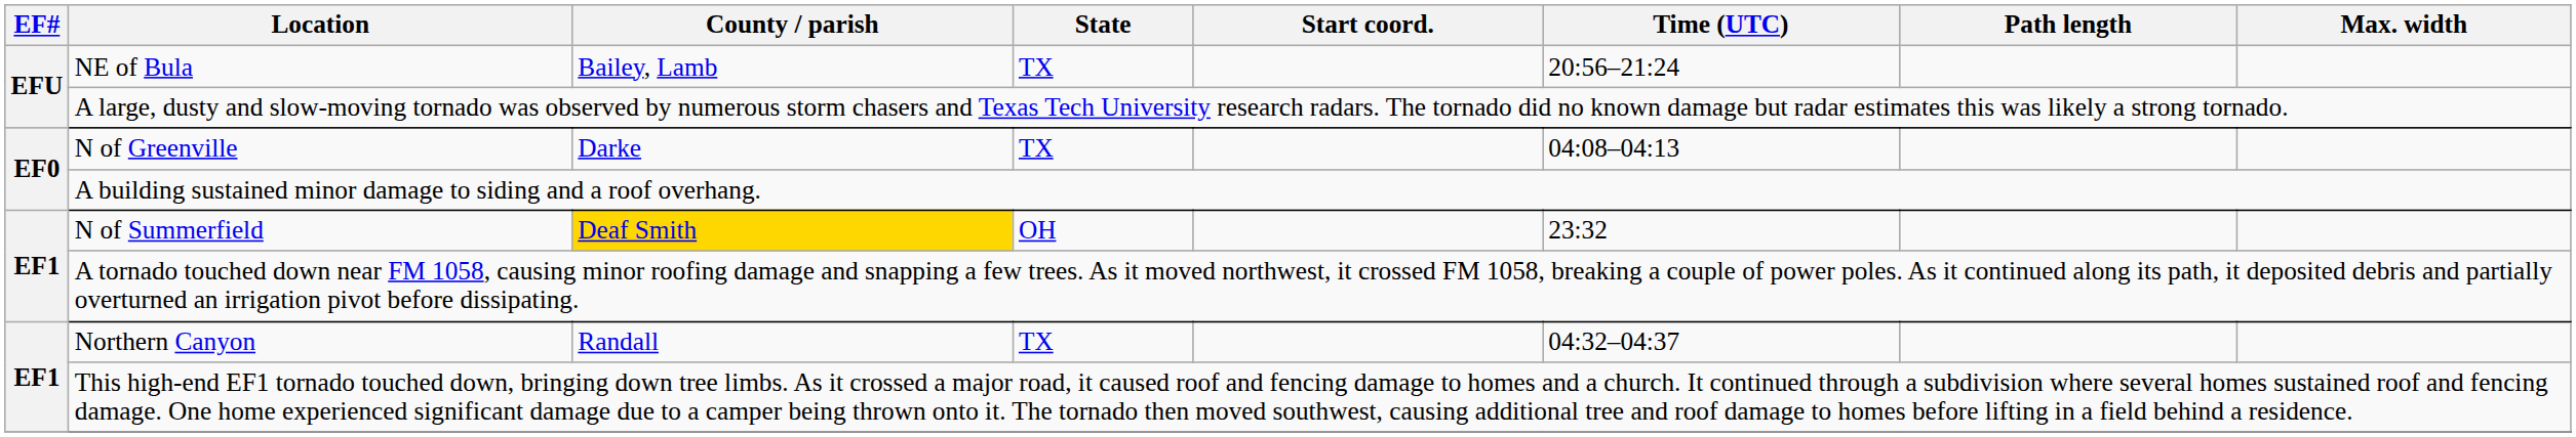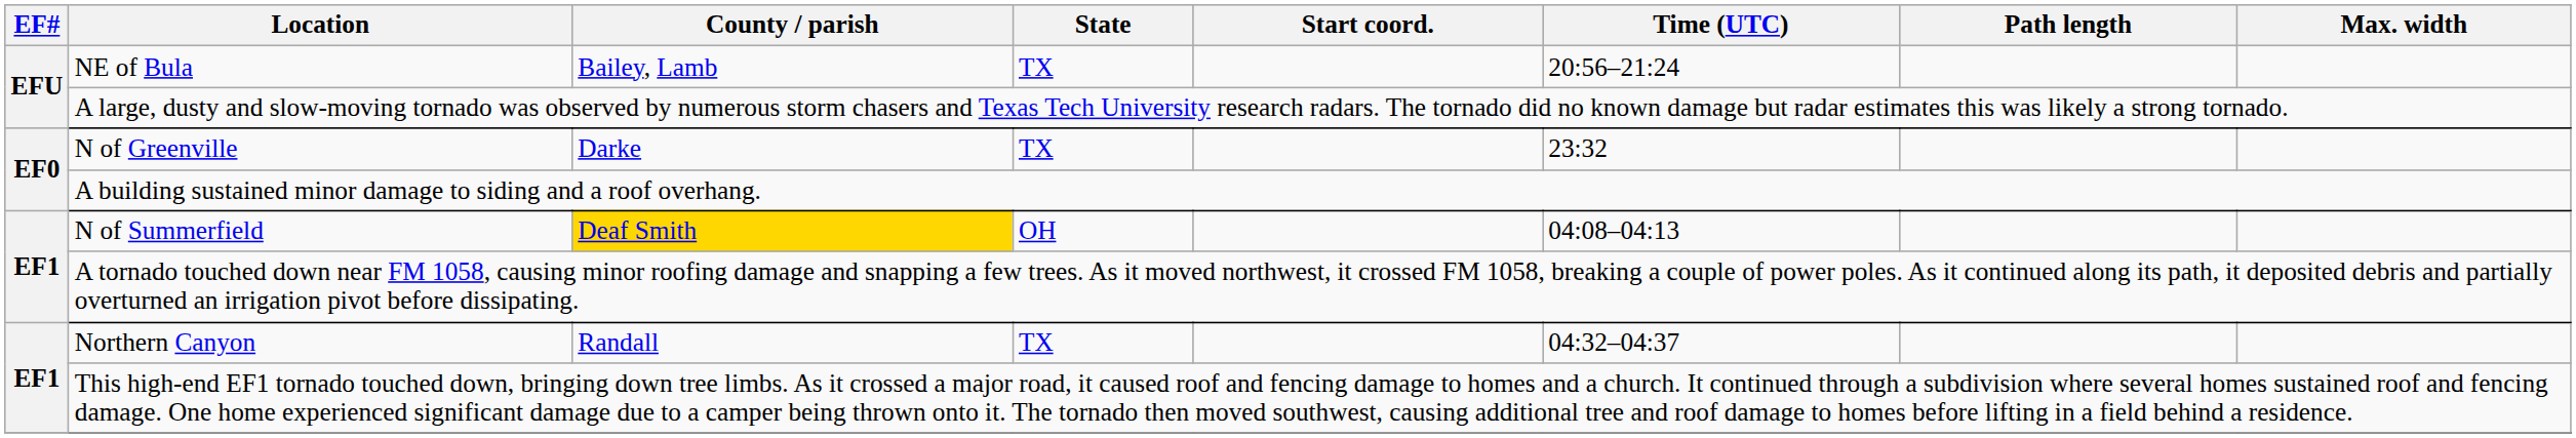N of Greenville | Time (UTC): 04:08–04:13 -> 23:32
N of Summerfield | Time (UTC): 23:32 -> 04:08–04:13
